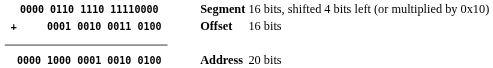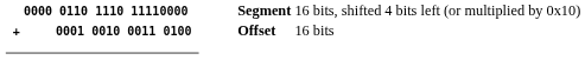- row: 0000 1000 0001 0010 0100 | Address | 20 bits
